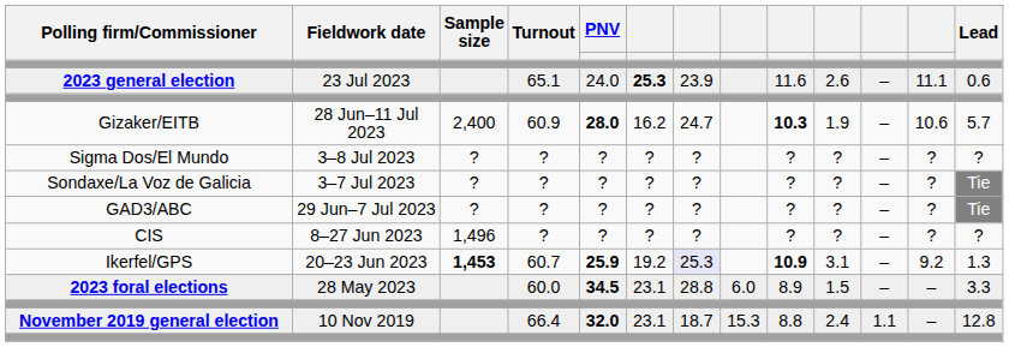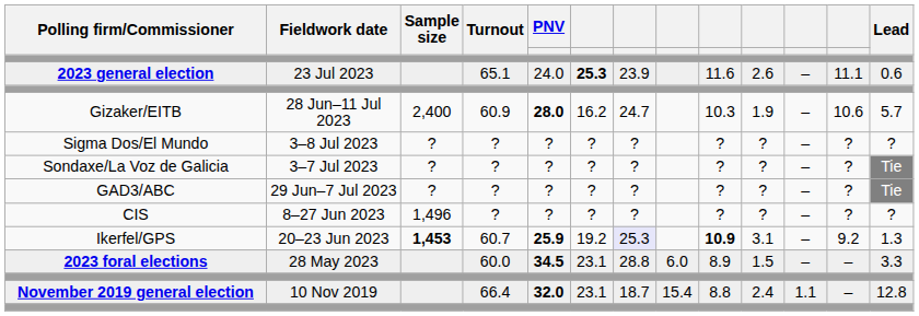Gizaker/EITB | column 9: bold -> normal
November 2019 general election | column 8: 15.3 -> 15.4
